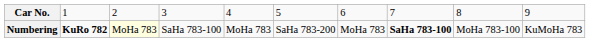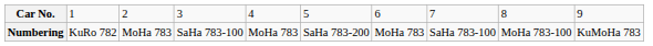Numbering | column 2: bold -> normal
Numbering | column 3: lightyellow background -> no background
Numbering | column 8: bold -> normal
